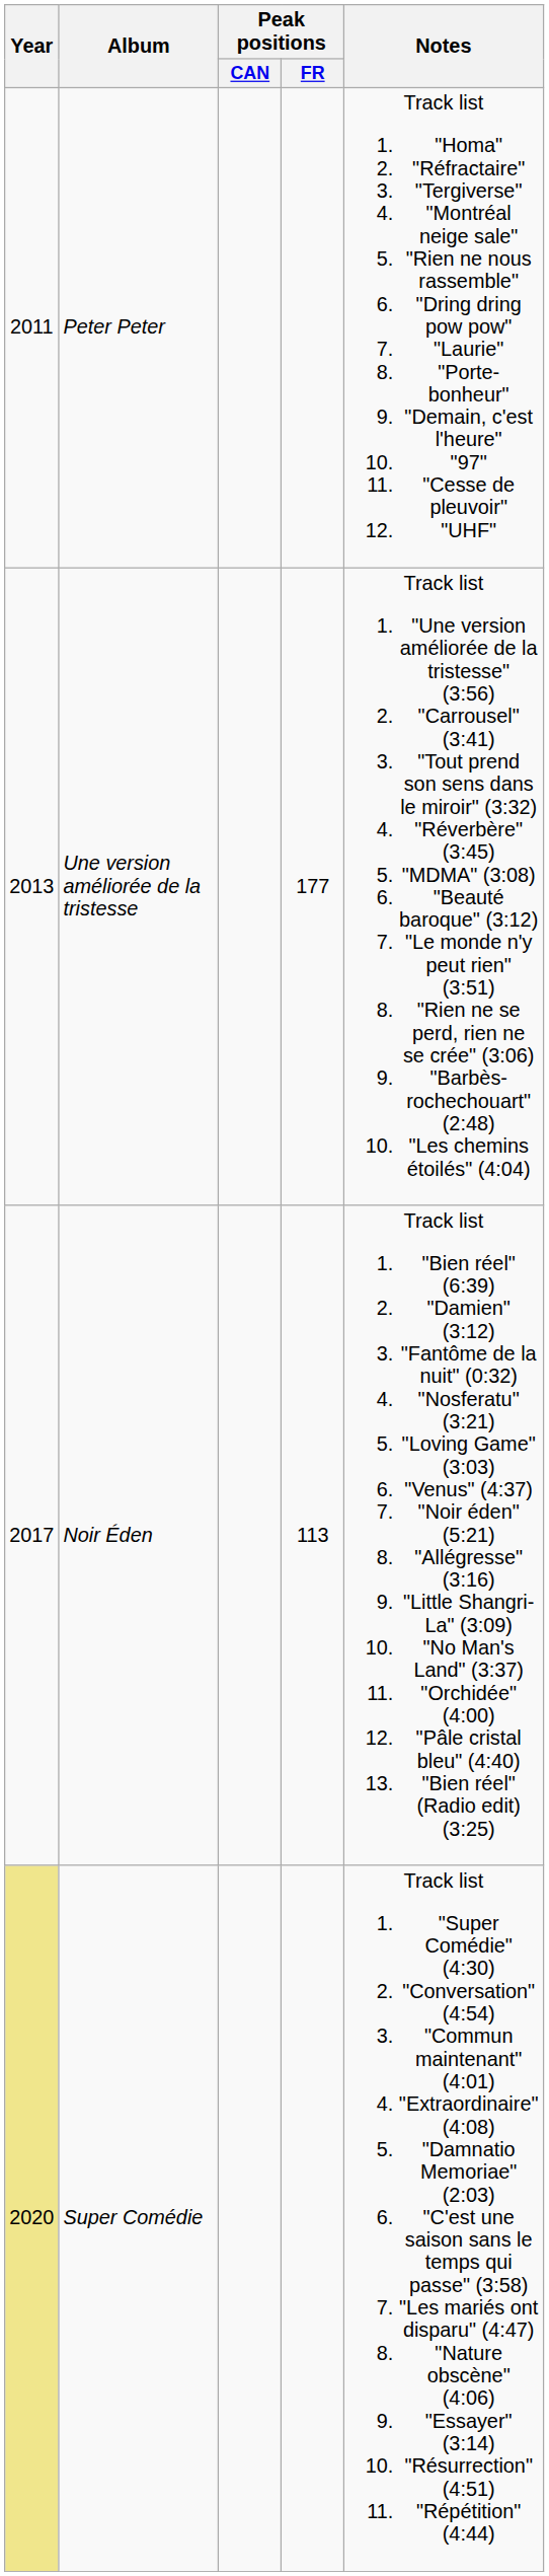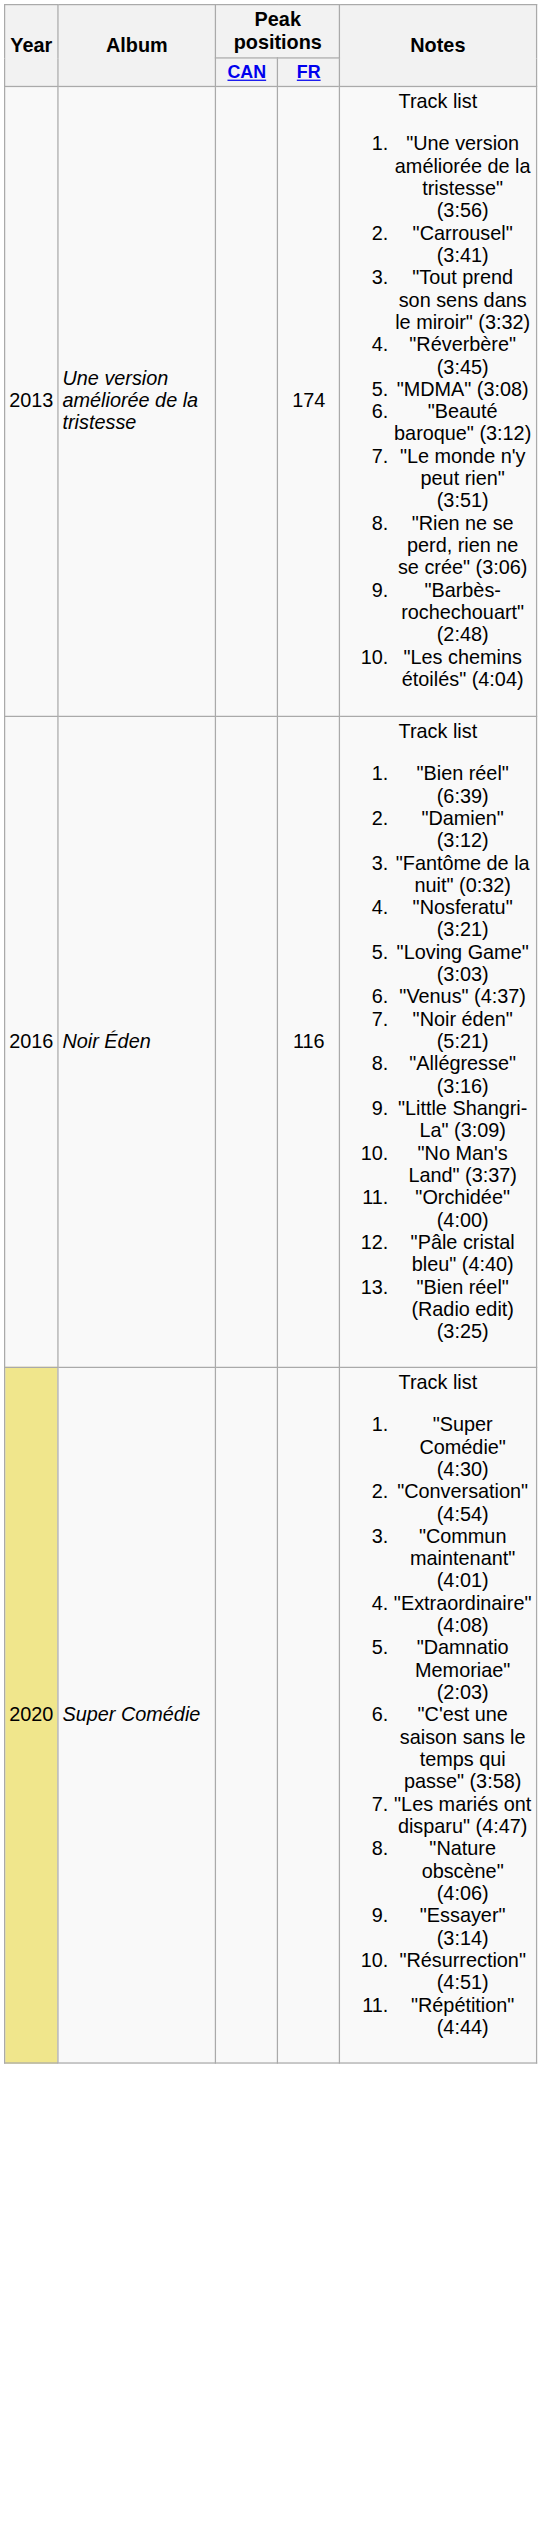- row: 2011 | Peter Peter | Track list "Homa" "Réfractaire" "Tergiverse" "Montréal neige sale" "Rien ne nous rassemble" "Dring dring pow pow" "Laurie" "Porte-bonheur" "Demain, c'est l'heure" "97" "Cesse de pleuvoir" "UHF"
Une version améliorée de la tristesse | Peak positions / FR: 177 -> 174
Noir Éden | Year: 2017 -> 2016
Noir Éden | Peak positions / FR: 113 -> 116
